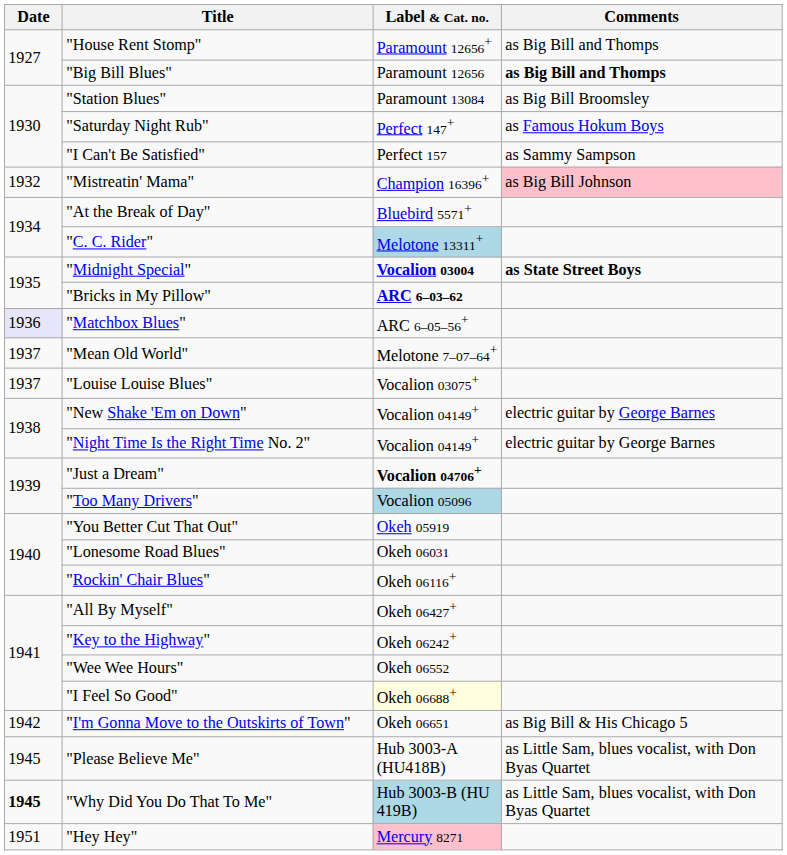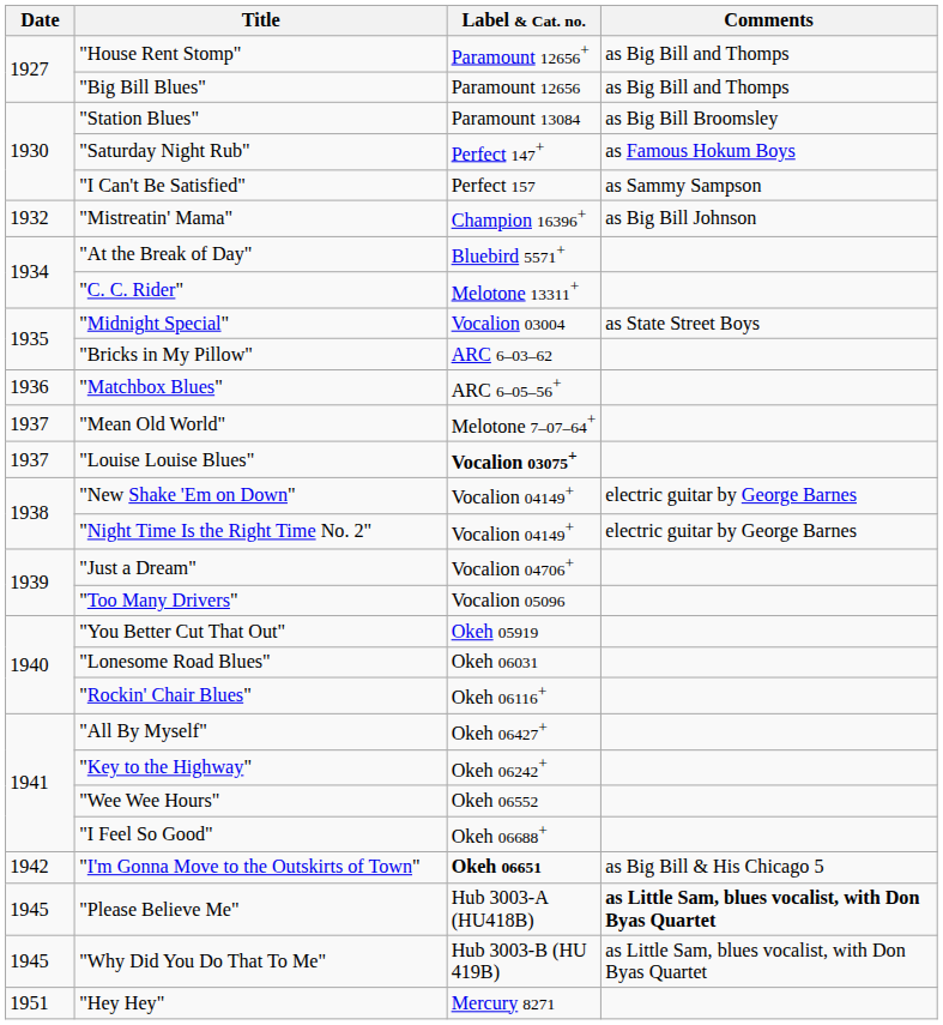"Big Bill Blues" | Comments: bold -> normal
"Mistreatin' Mama" | Comments: pink background -> no background
"C. C. Rider" | Label & Cat. no.: lightblue background -> no background
"Midnight Special" | Label & Cat. no.: bold -> normal
"Midnight Special" | Comments: bold -> normal
"Bricks in My Pillow" | Label & Cat. no.: bold -> normal
"Matchbox Blues" | Date: lavender background -> no background
"Louise Louise Blues" | Label & Cat. no.: normal -> bold
"Just a Dream" | Label & Cat. no.: bold -> normal
"Too Many Drivers" | Label & Cat. no.: lightblue background -> no background
"I Feel So Good" | Label & Cat. no.: lightyellow background -> no background
"I'm Gonna Move to the Outskirts of Town" | Label & Cat. no.: normal -> bold
"Please Believe Me" | Comments: normal -> bold
"Why Did You Do That To Me" | Date: bold -> normal
"Why Did You Do That To Me" | Label & Cat. no.: lightblue background -> no background
"Hey Hey" | Label & Cat. no.: pink background -> no background
